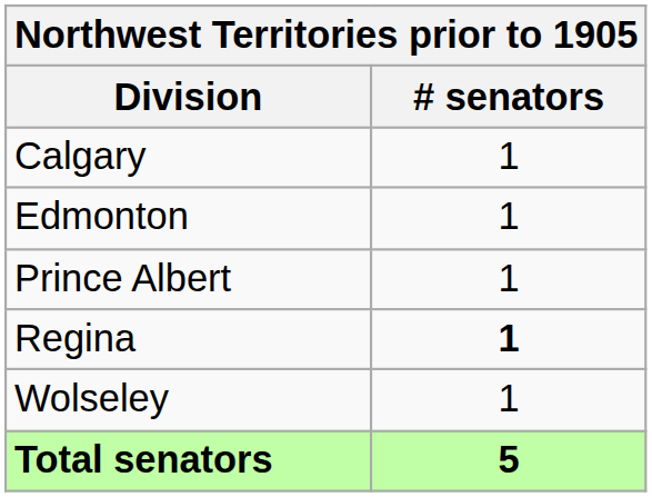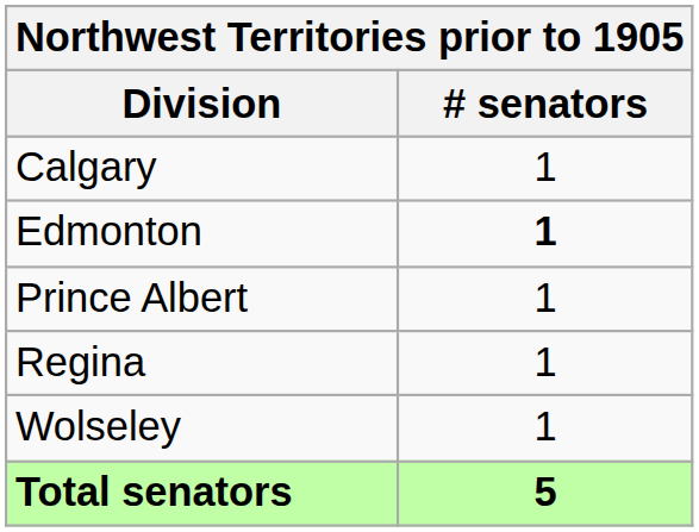Edmonton | # senators: normal -> bold
Regina | # senators: bold -> normal
